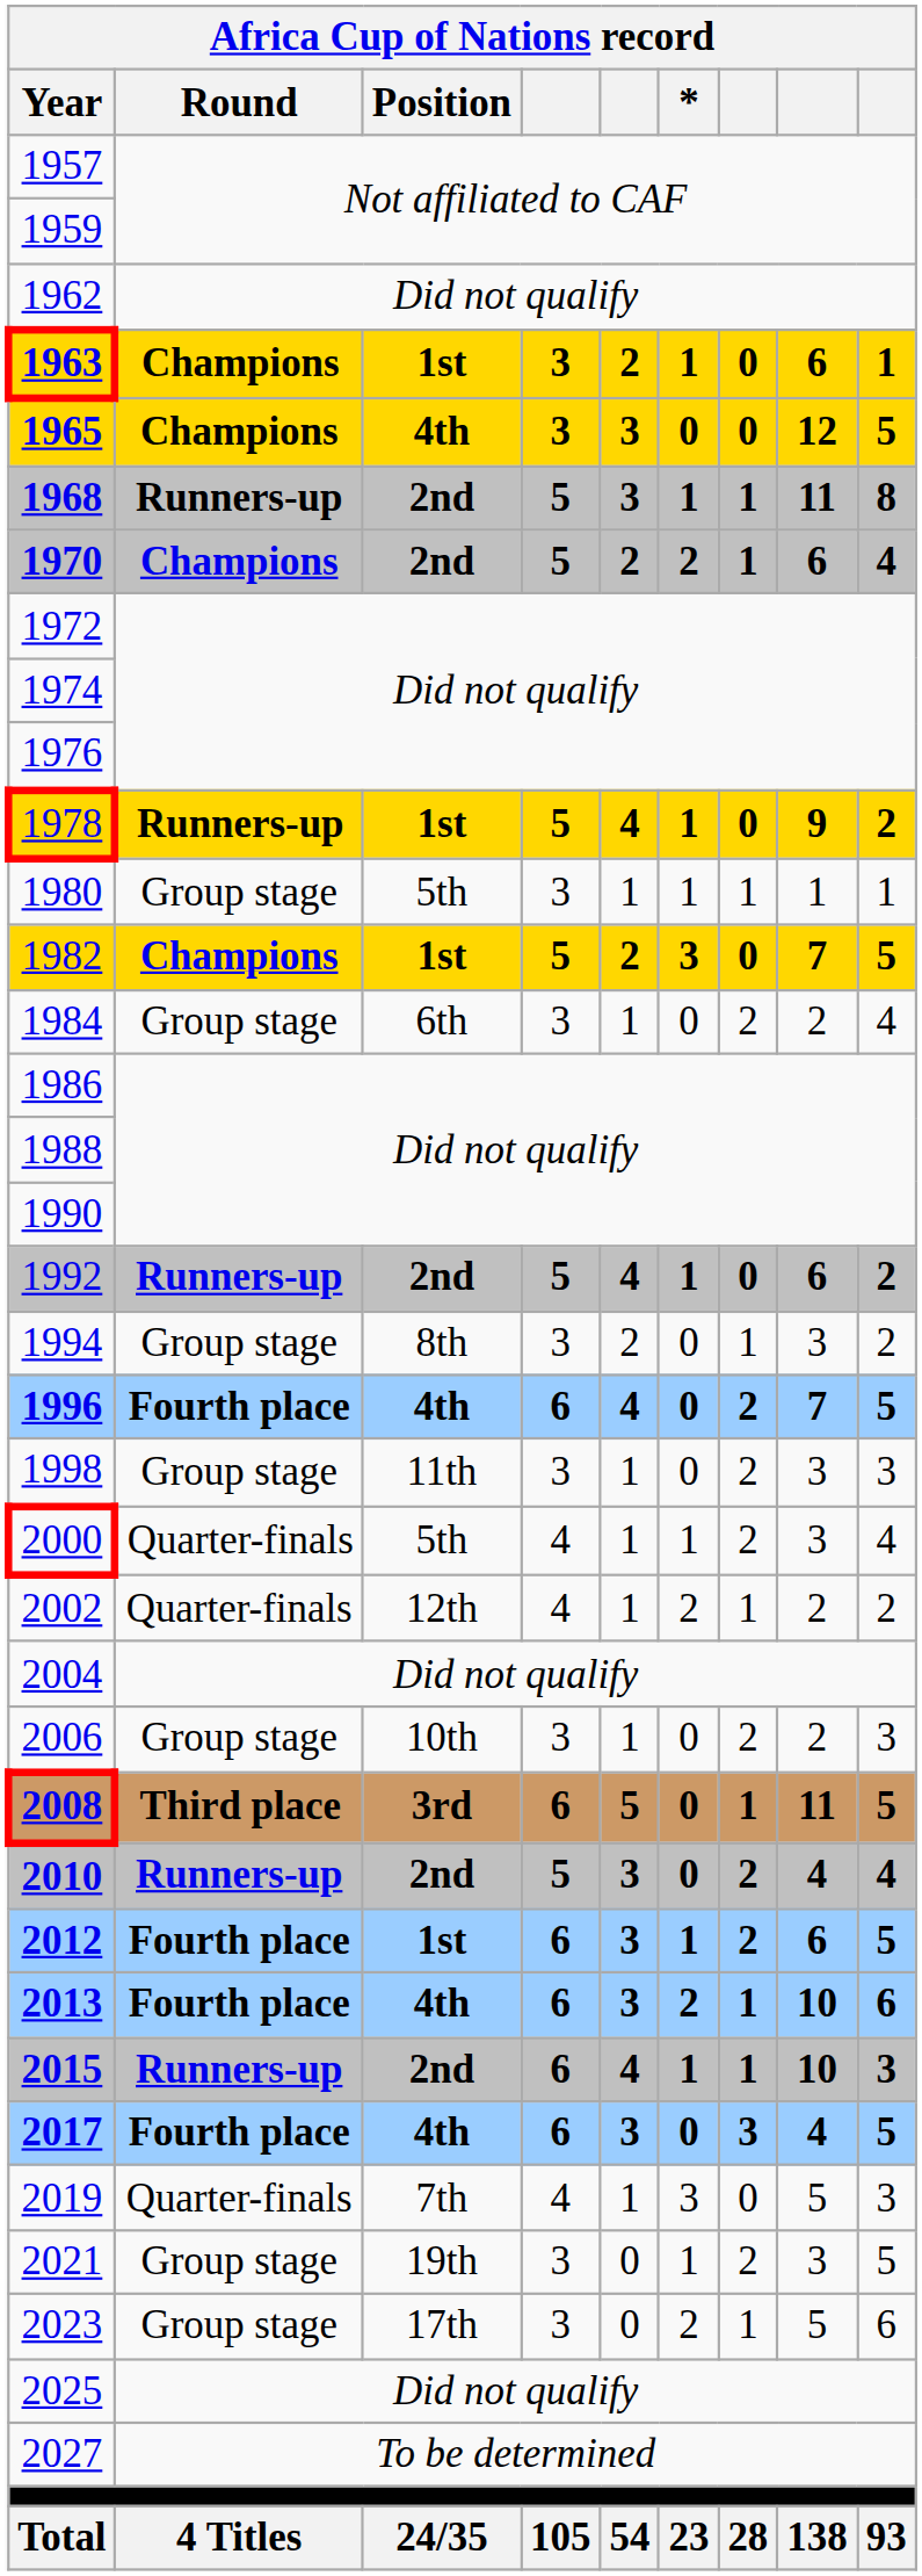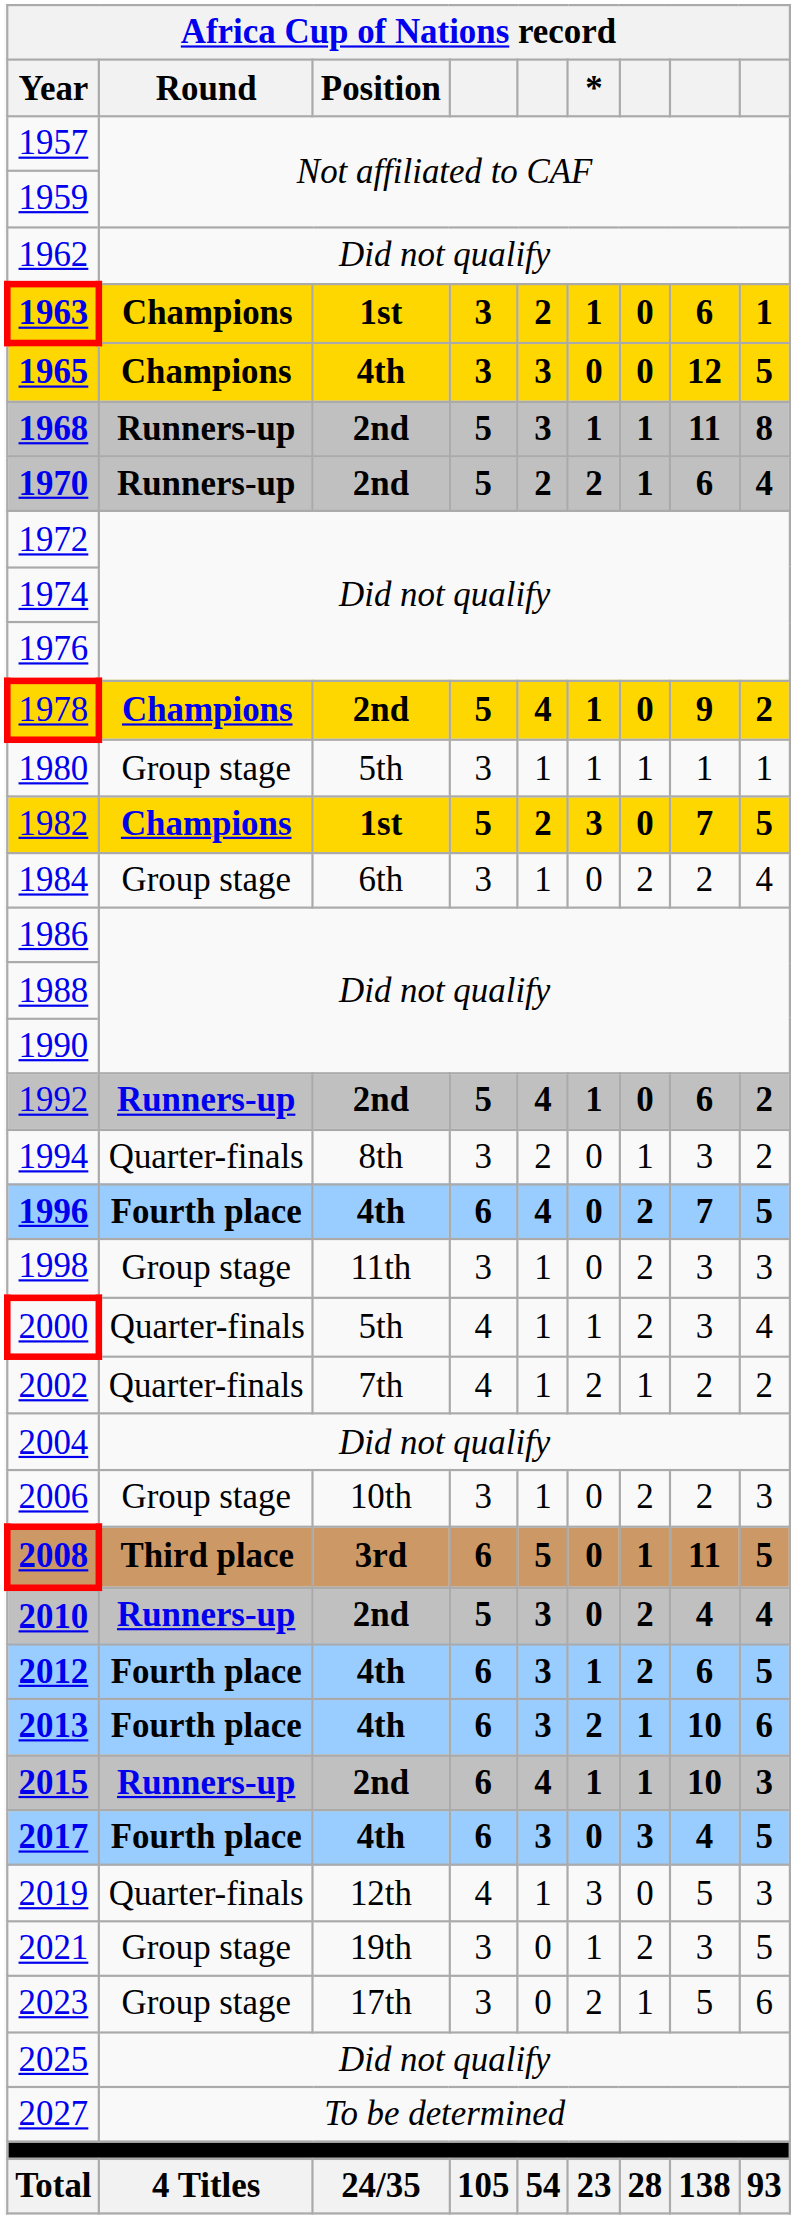1970 | Round: Champions -> Runners-up
1978 | Round: Runners-up -> Champions
1978 | Position: 1st -> 2nd
1994 | Round: Group stage -> Quarter-finals
2002 | Position: 12th -> 7th
2012 | Position: 1st -> 4th
2019 | Position: 7th -> 12th
